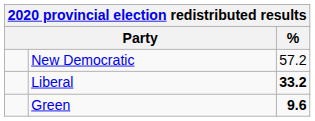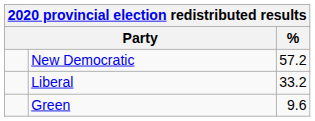Liberal | %: bold -> normal
Green | %: bold -> normal
